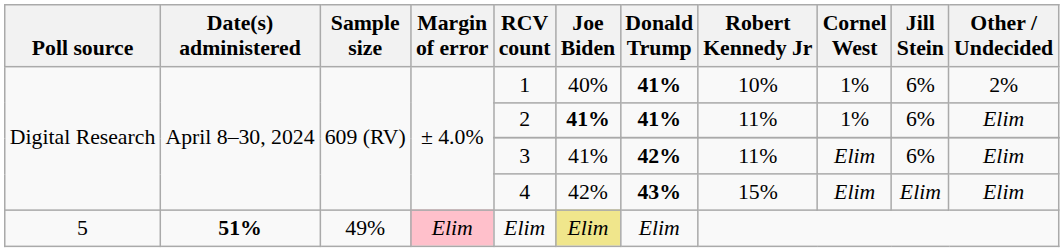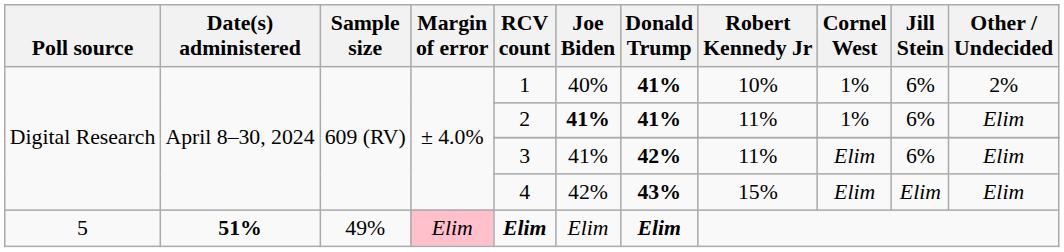5 | RCV count: normal -> bold
5 | Joe Biden: khaki background -> no background
5 | Donald Trump: normal -> bold
